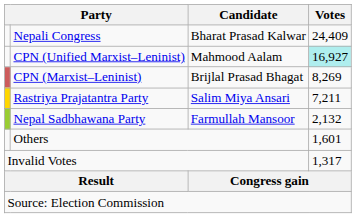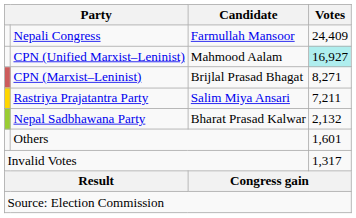Nepali Congress | Candidate: Bharat Prasad Kalwar -> Farmullah Mansoor
CPN (Marxist–Leninist) | Votes: 8,269 -> 8,271
Nepal Sadbhawana Party | Candidate: Farmullah Mansoor -> Bharat Prasad Kalwar
